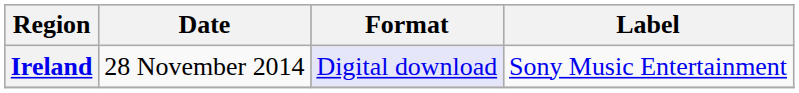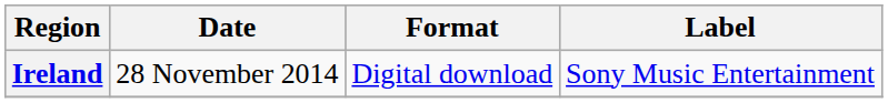Ireland | Format: lavender background -> no background
